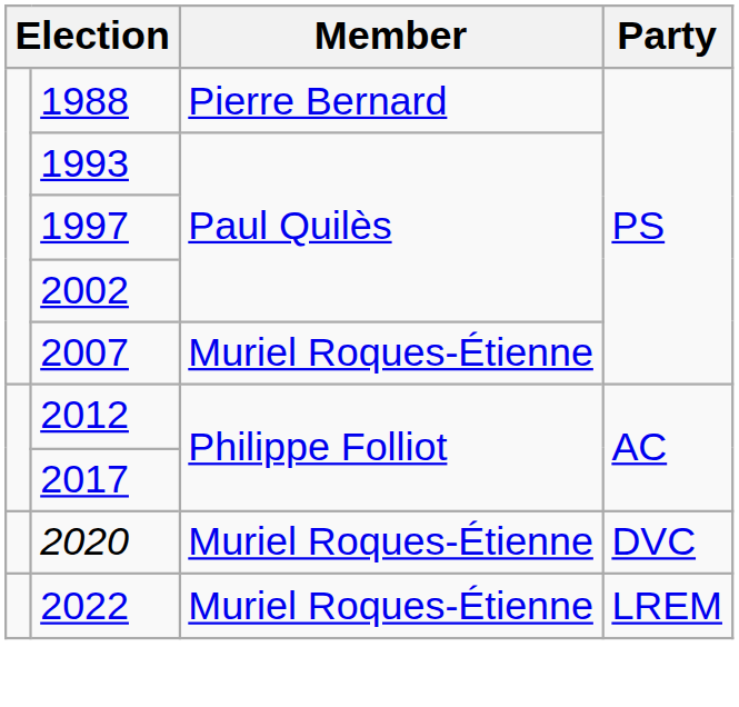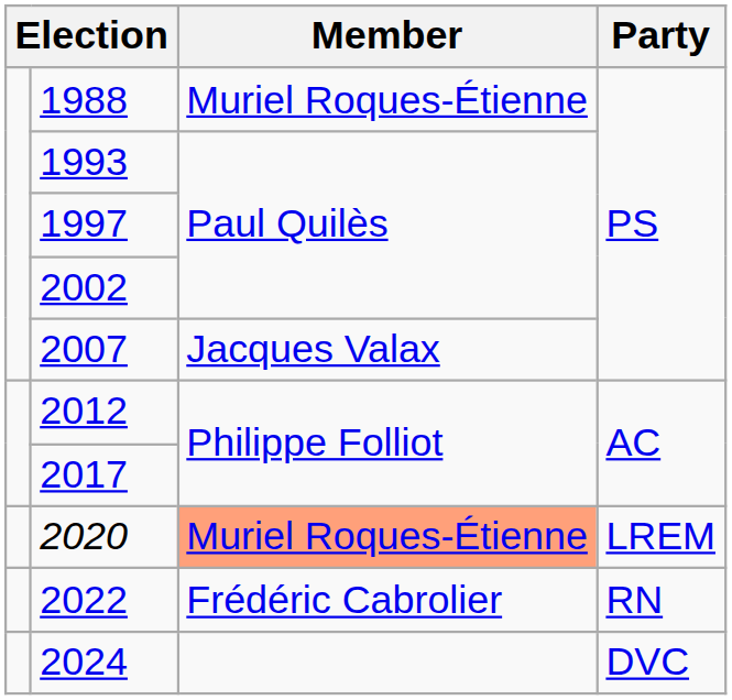1988 | Member: Pierre Bernard -> Muriel Roques-Étienne
2007 | Member: Muriel Roques-Étienne -> Jacques Valax
2020 | Member: no background -> lightsalmon background
2020 | Party: DVC -> LREM
2022 | Member: Muriel Roques-Étienne -> Frédéric Cabrolier
2022 | Party: LREM -> RN
+ row: 2024 | DVC
